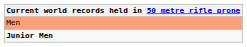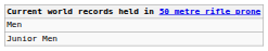Men | column 1: lightsalmon background -> no background
Junior Men | column 1: bold -> normal
